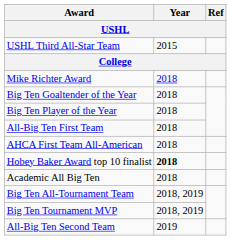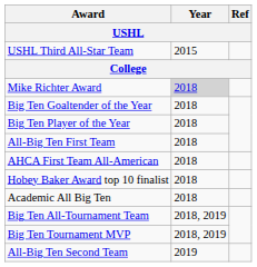Mike Richter Award | Year: no background -> lightgrey background
Hobey Baker Award top 10 finalist | Year: bold -> normal
